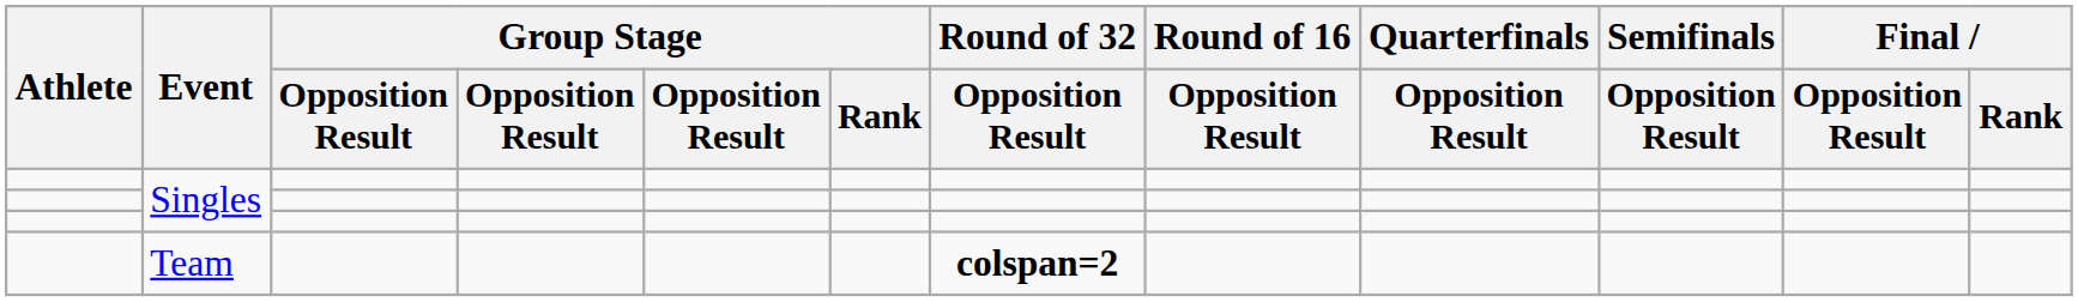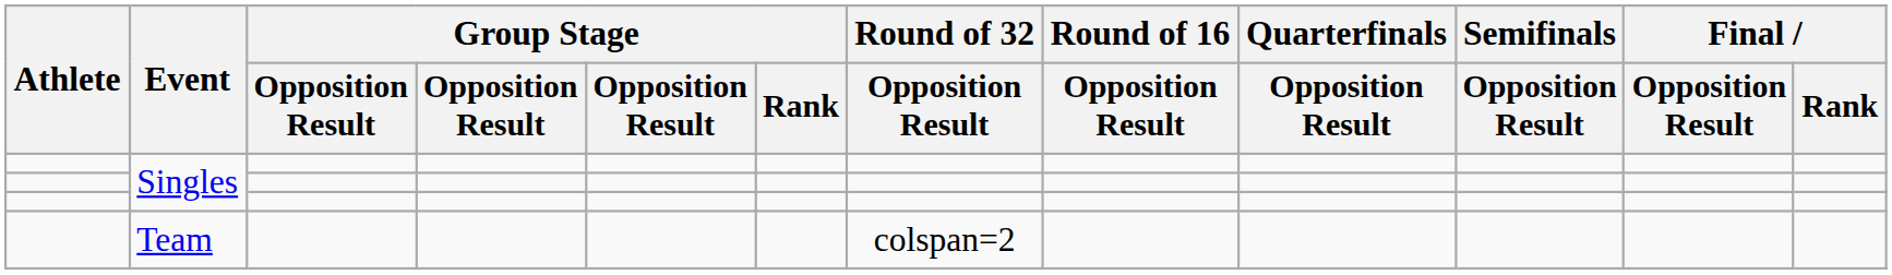Team | Round of 32 / Opposition Result: bold -> normal
